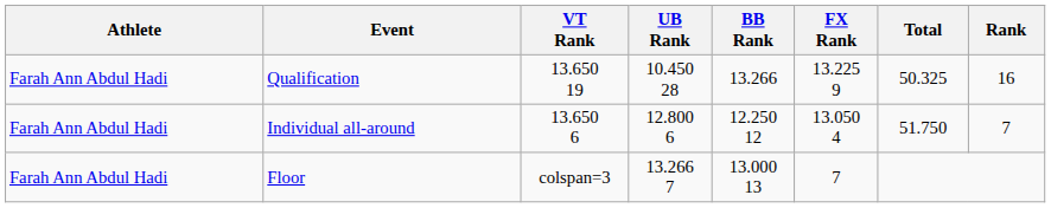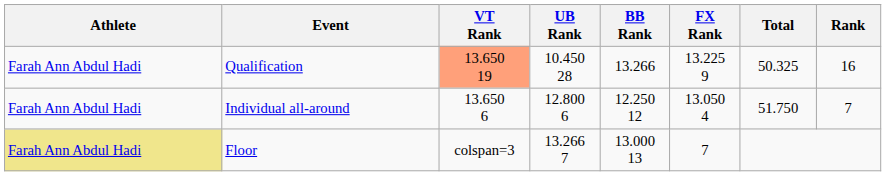Qualification | VT Rank: no background -> lightsalmon background
Floor | Athlete: no background -> khaki background
